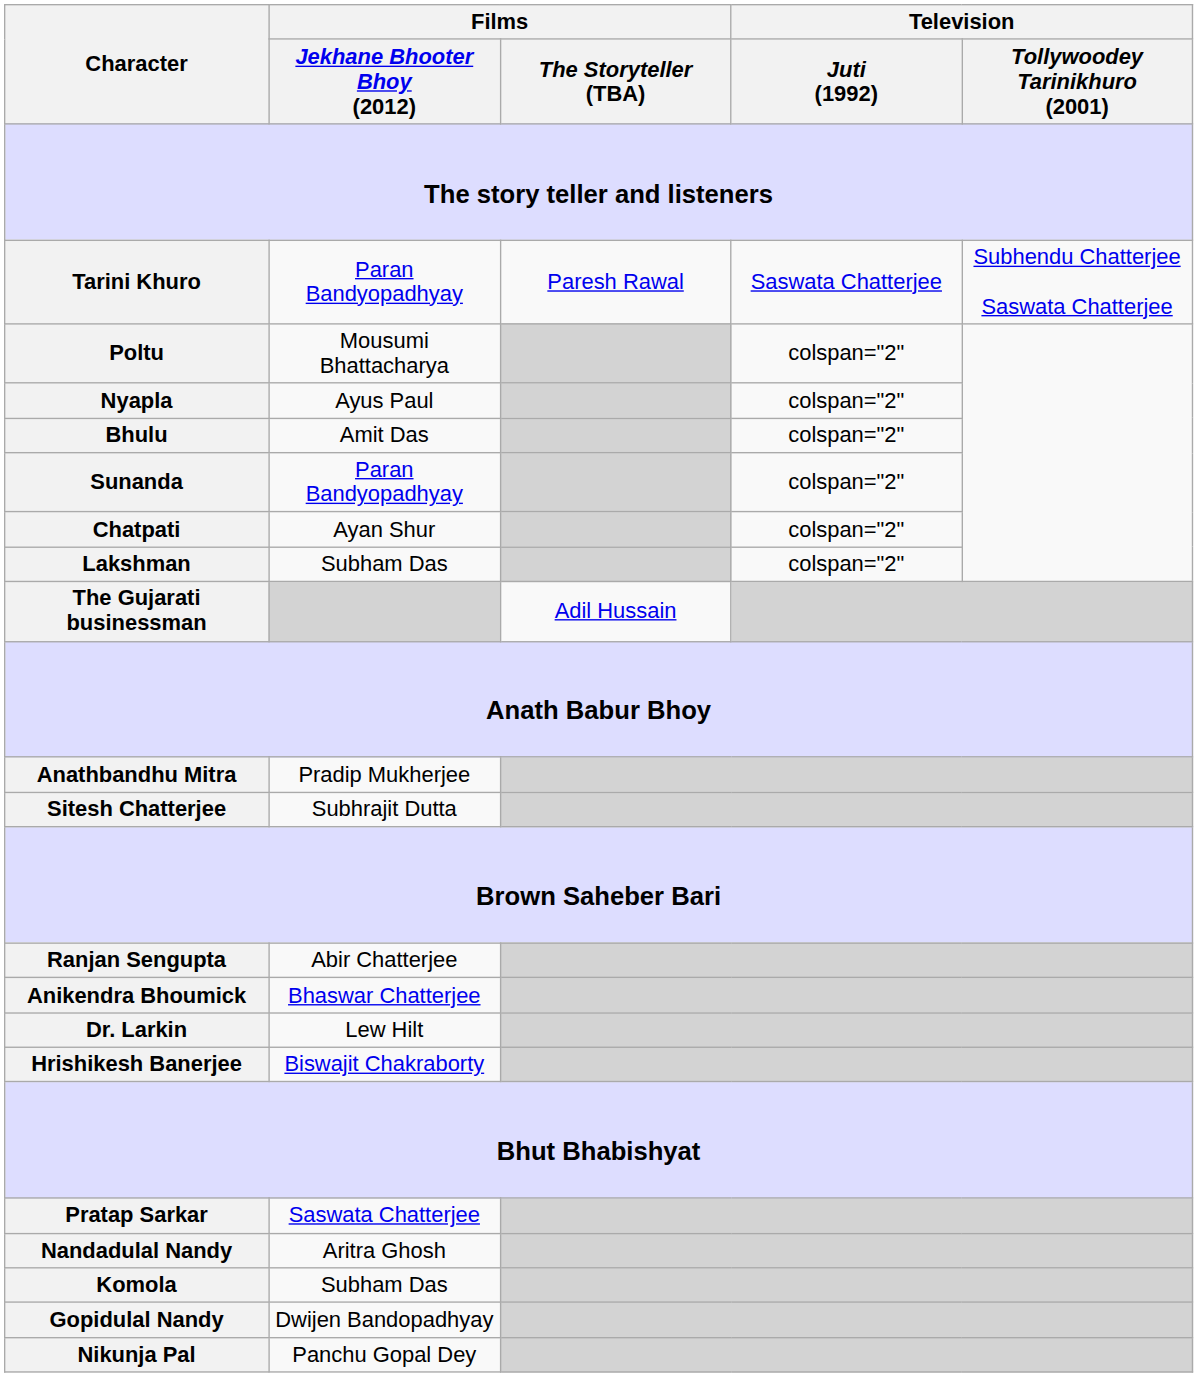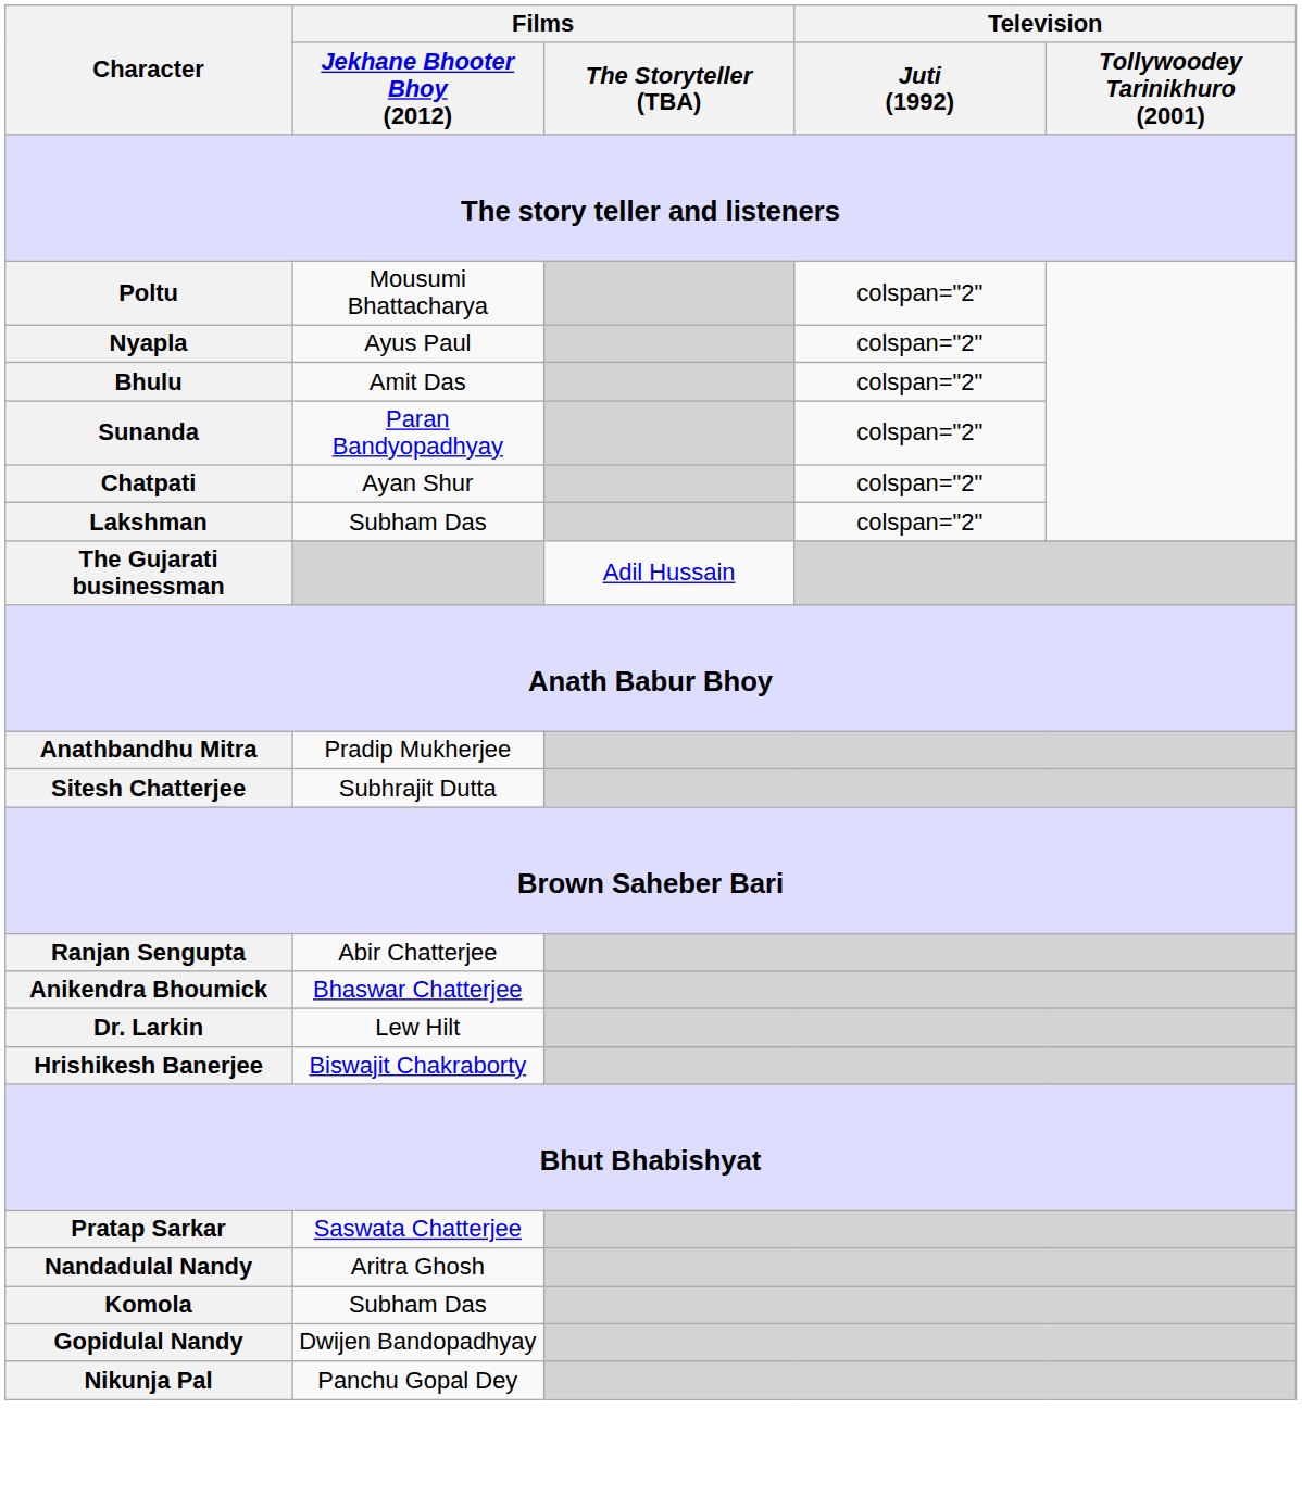- row: Tarini Khuro | Paran Bandyopadhyay | Paresh Rawal | Saswata Chatterjee | Subhendu Chatterjee Saswata Chatterjee
